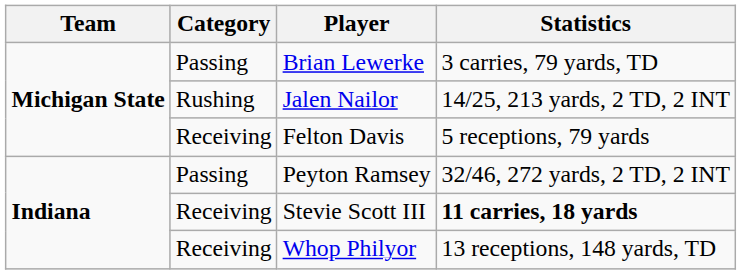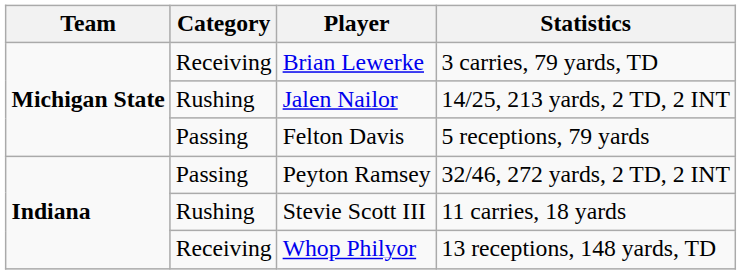Brian Lewerke | Category: Passing -> Receiving
Felton Davis | Category: Receiving -> Passing
Stevie Scott III | Category: Receiving -> Rushing
Stevie Scott III | Statistics: bold -> normal
